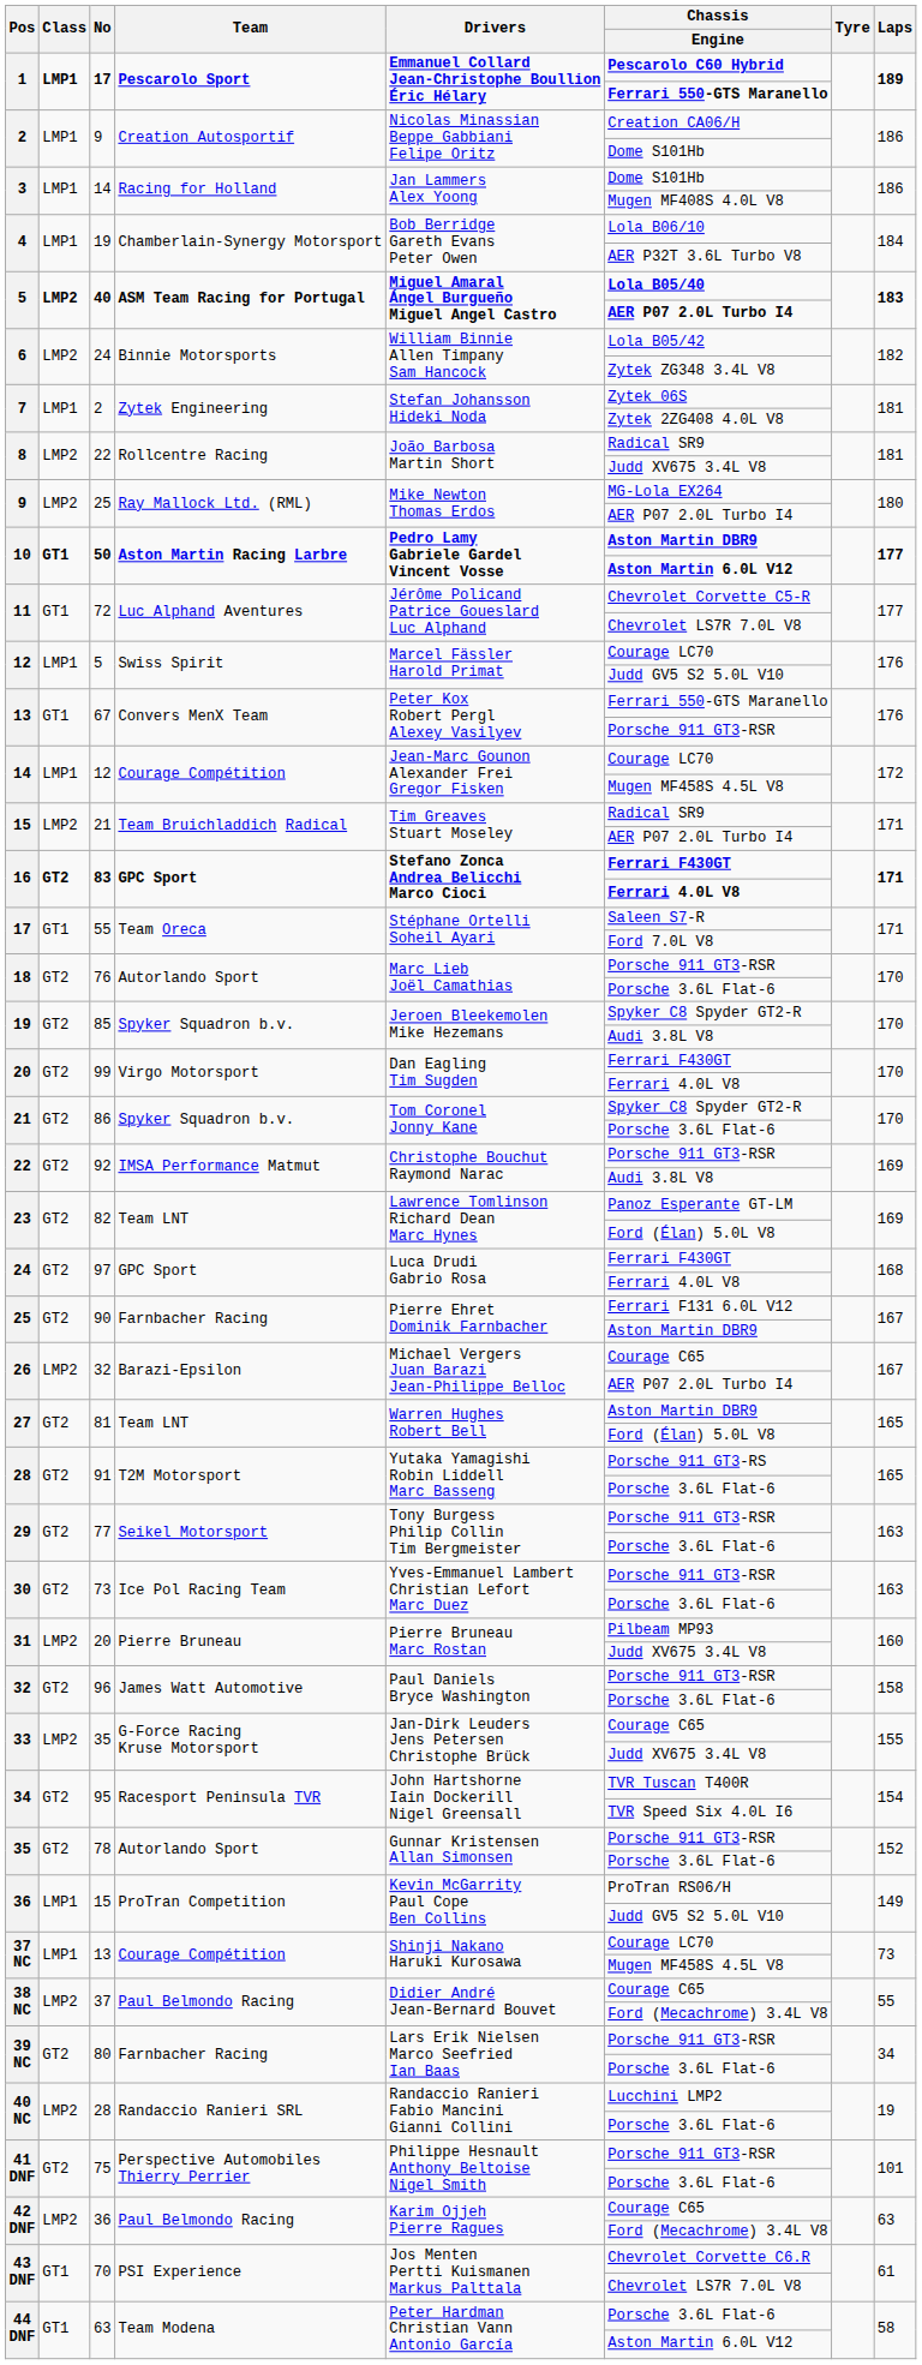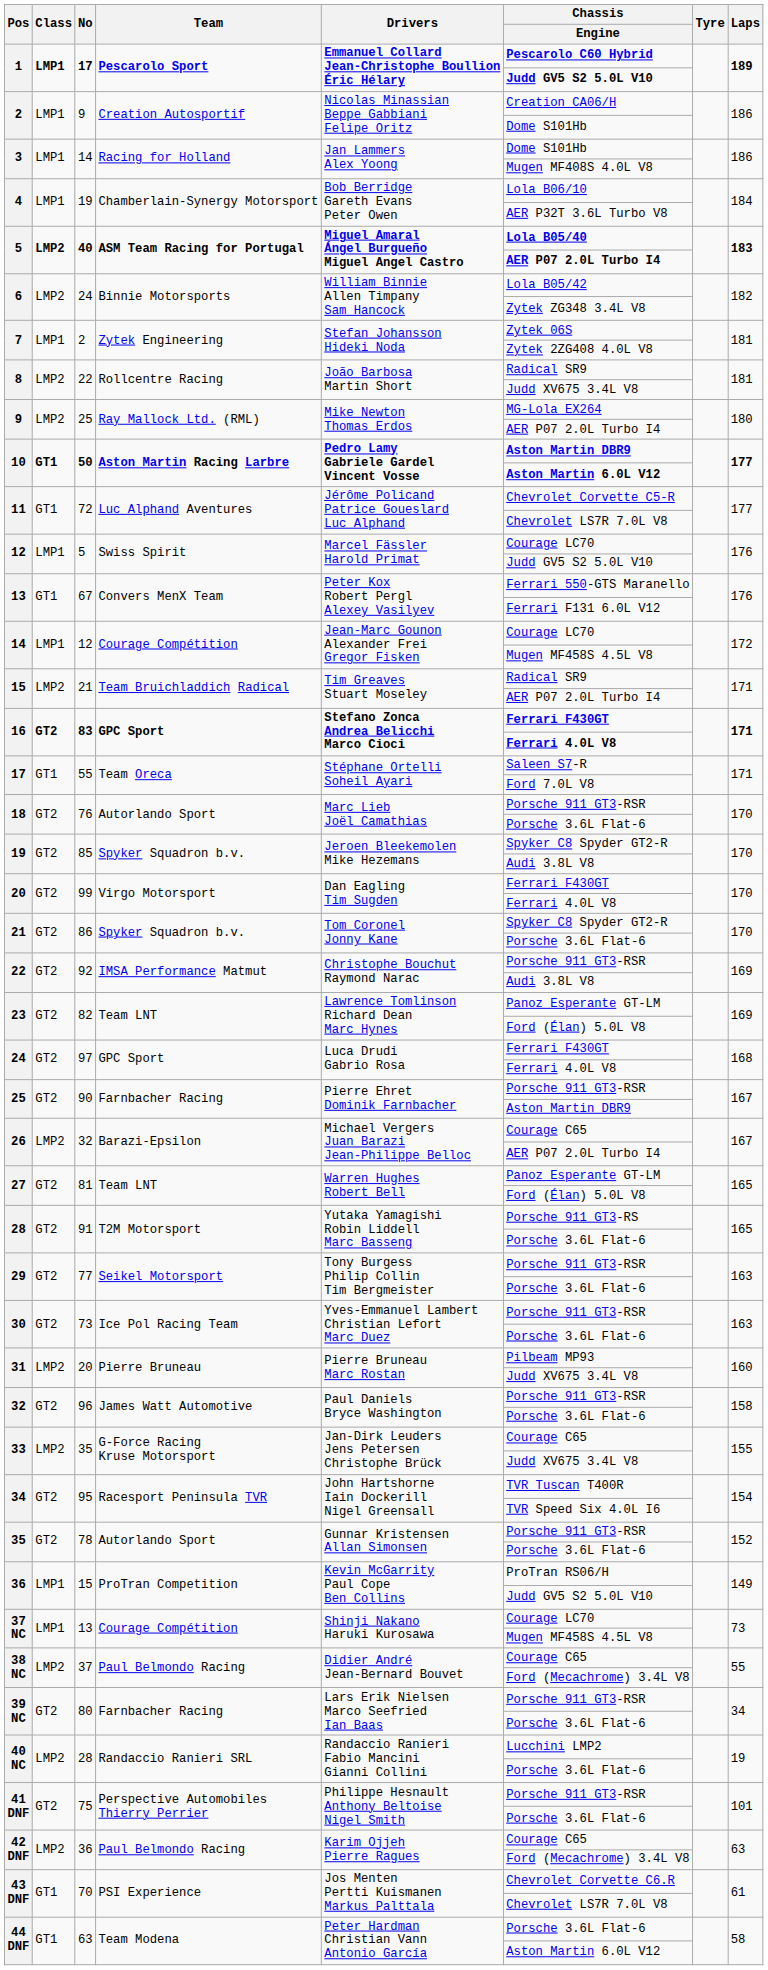row 4 | Chassis / Engine: Ferrari 550-GTS Maranello -> Judd GV5 S2 5.0L V10
row 28 | Chassis / Engine: Porsche 911 GT3-RSR -> Ferrari F131 6.0L V12
row 51 | Chassis / Engine: Ferrari F131 6.0L V12 -> Porsche 911 GT3-RSR
row 55 | Chassis / Engine: Aston Martin DBR9 -> Panoz Esperante GT-LM
